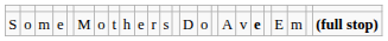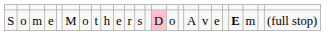S | column 14: no background -> pink background
S | column 19: bold -> normal
S | column 21: normal -> bold
S | column 24: bold -> normal
